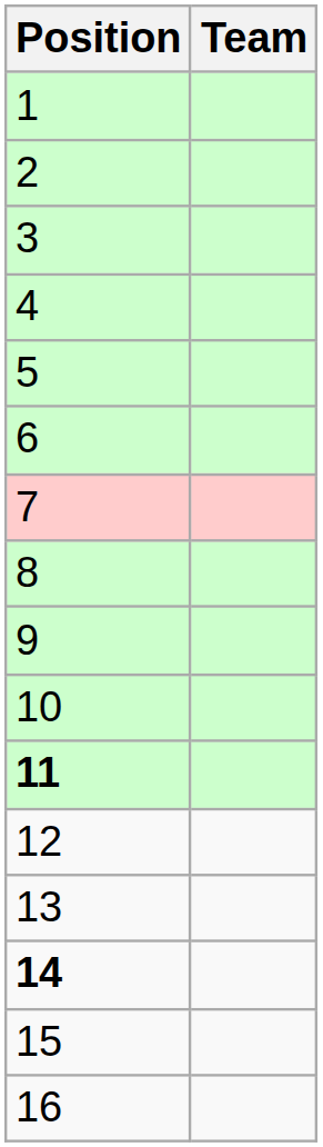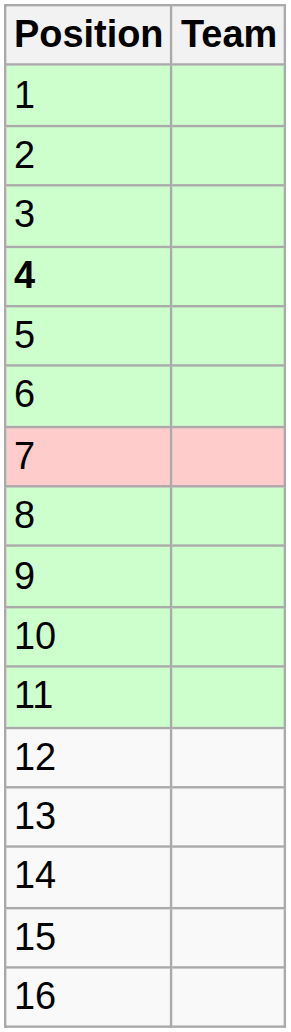4 | Position: normal -> bold
11 | Position: bold -> normal
14 | Position: bold -> normal
